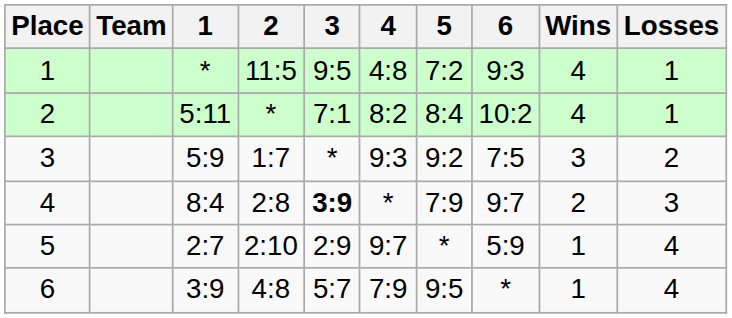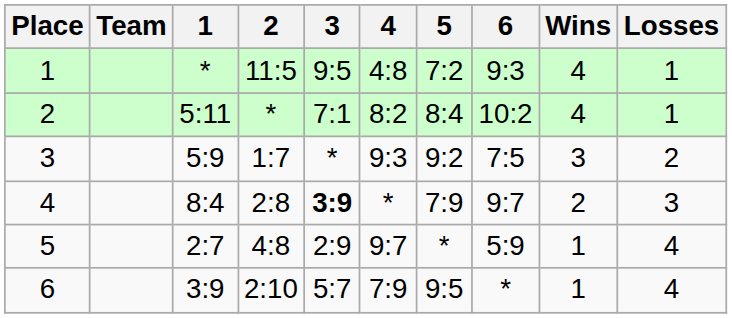row 6 | 2: 2:10 -> 4:8
row 7 | 2: 4:8 -> 2:10
